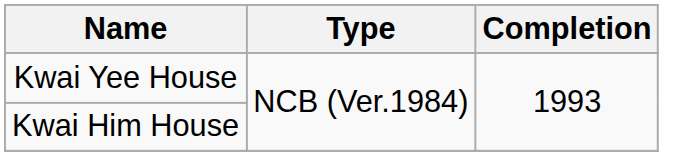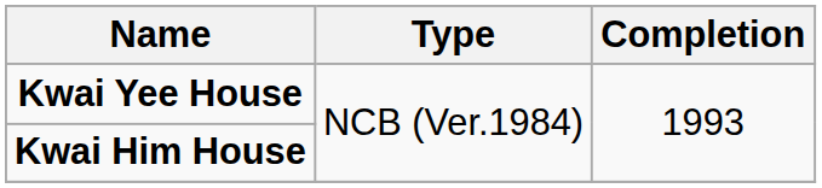Kwai Yee House | Name: normal -> bold
Kwai Him House | Name: normal -> bold
